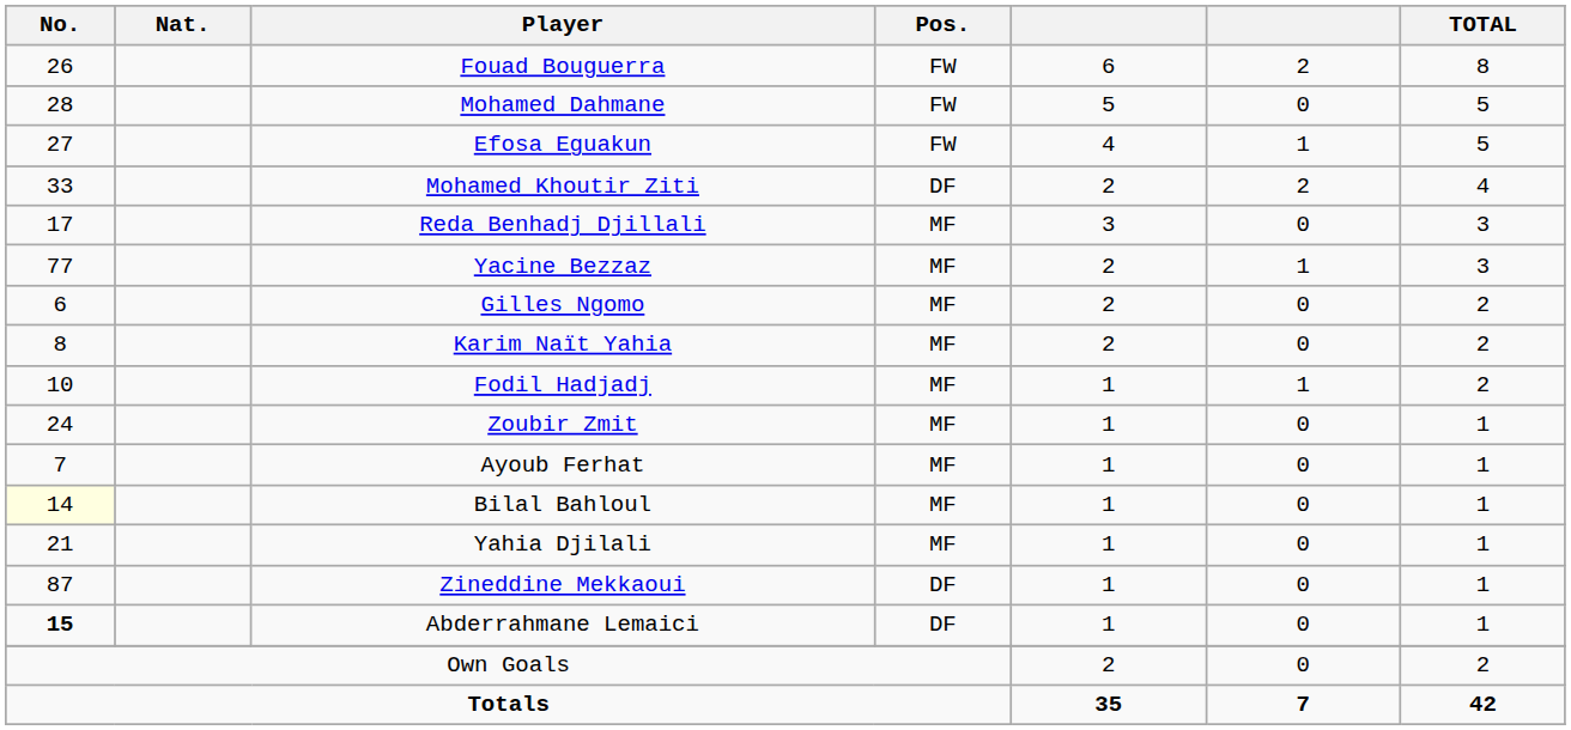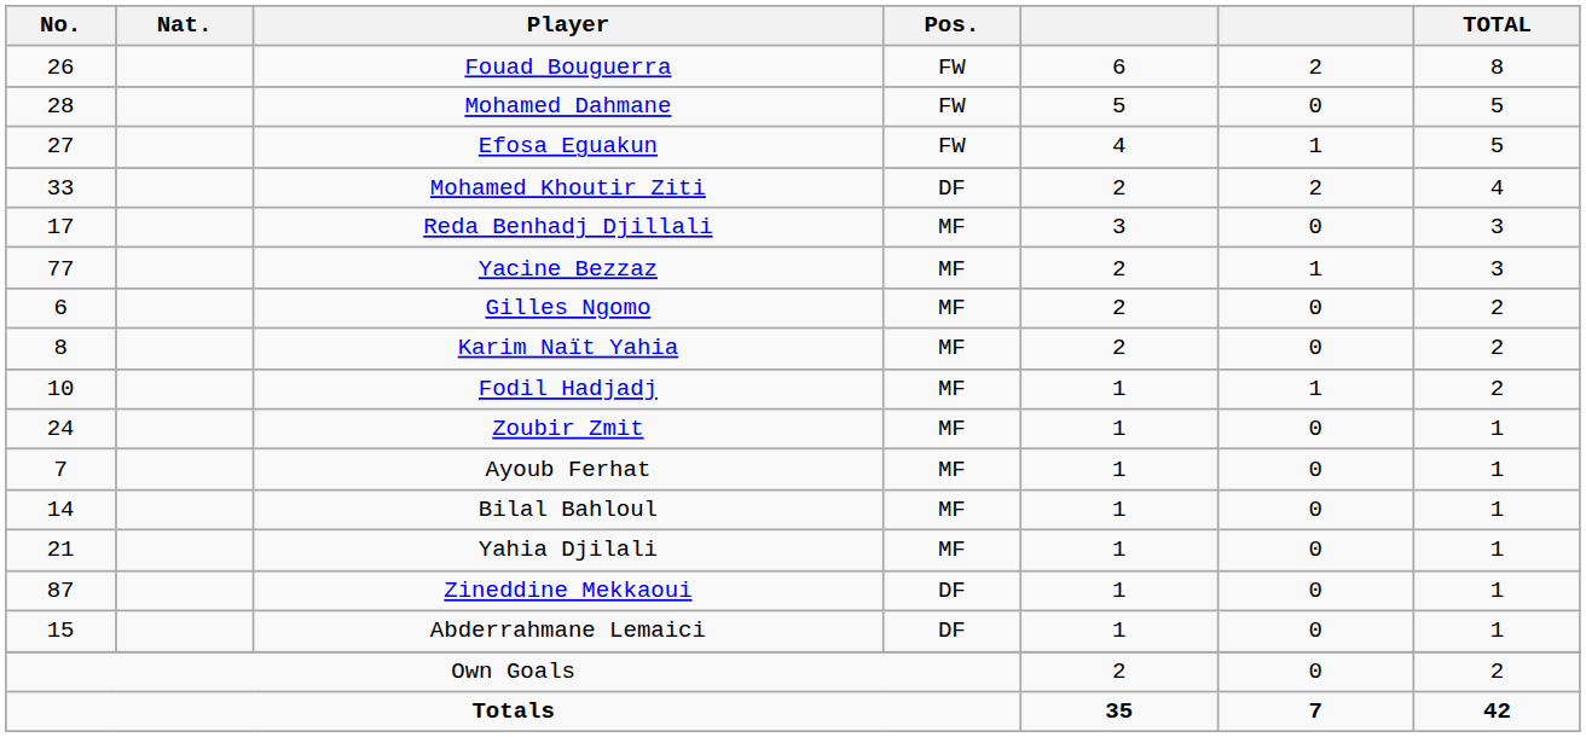Bilal Bahloul | No.: lightyellow background -> no background
Abderrahmane Lemaici | No.: bold -> normal
